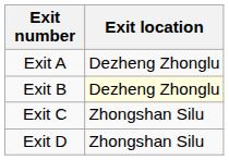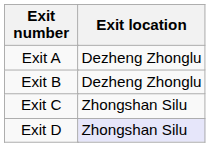Exit B | Exit location: lightyellow background -> no background
Exit D | Exit location: no background -> lavender background
